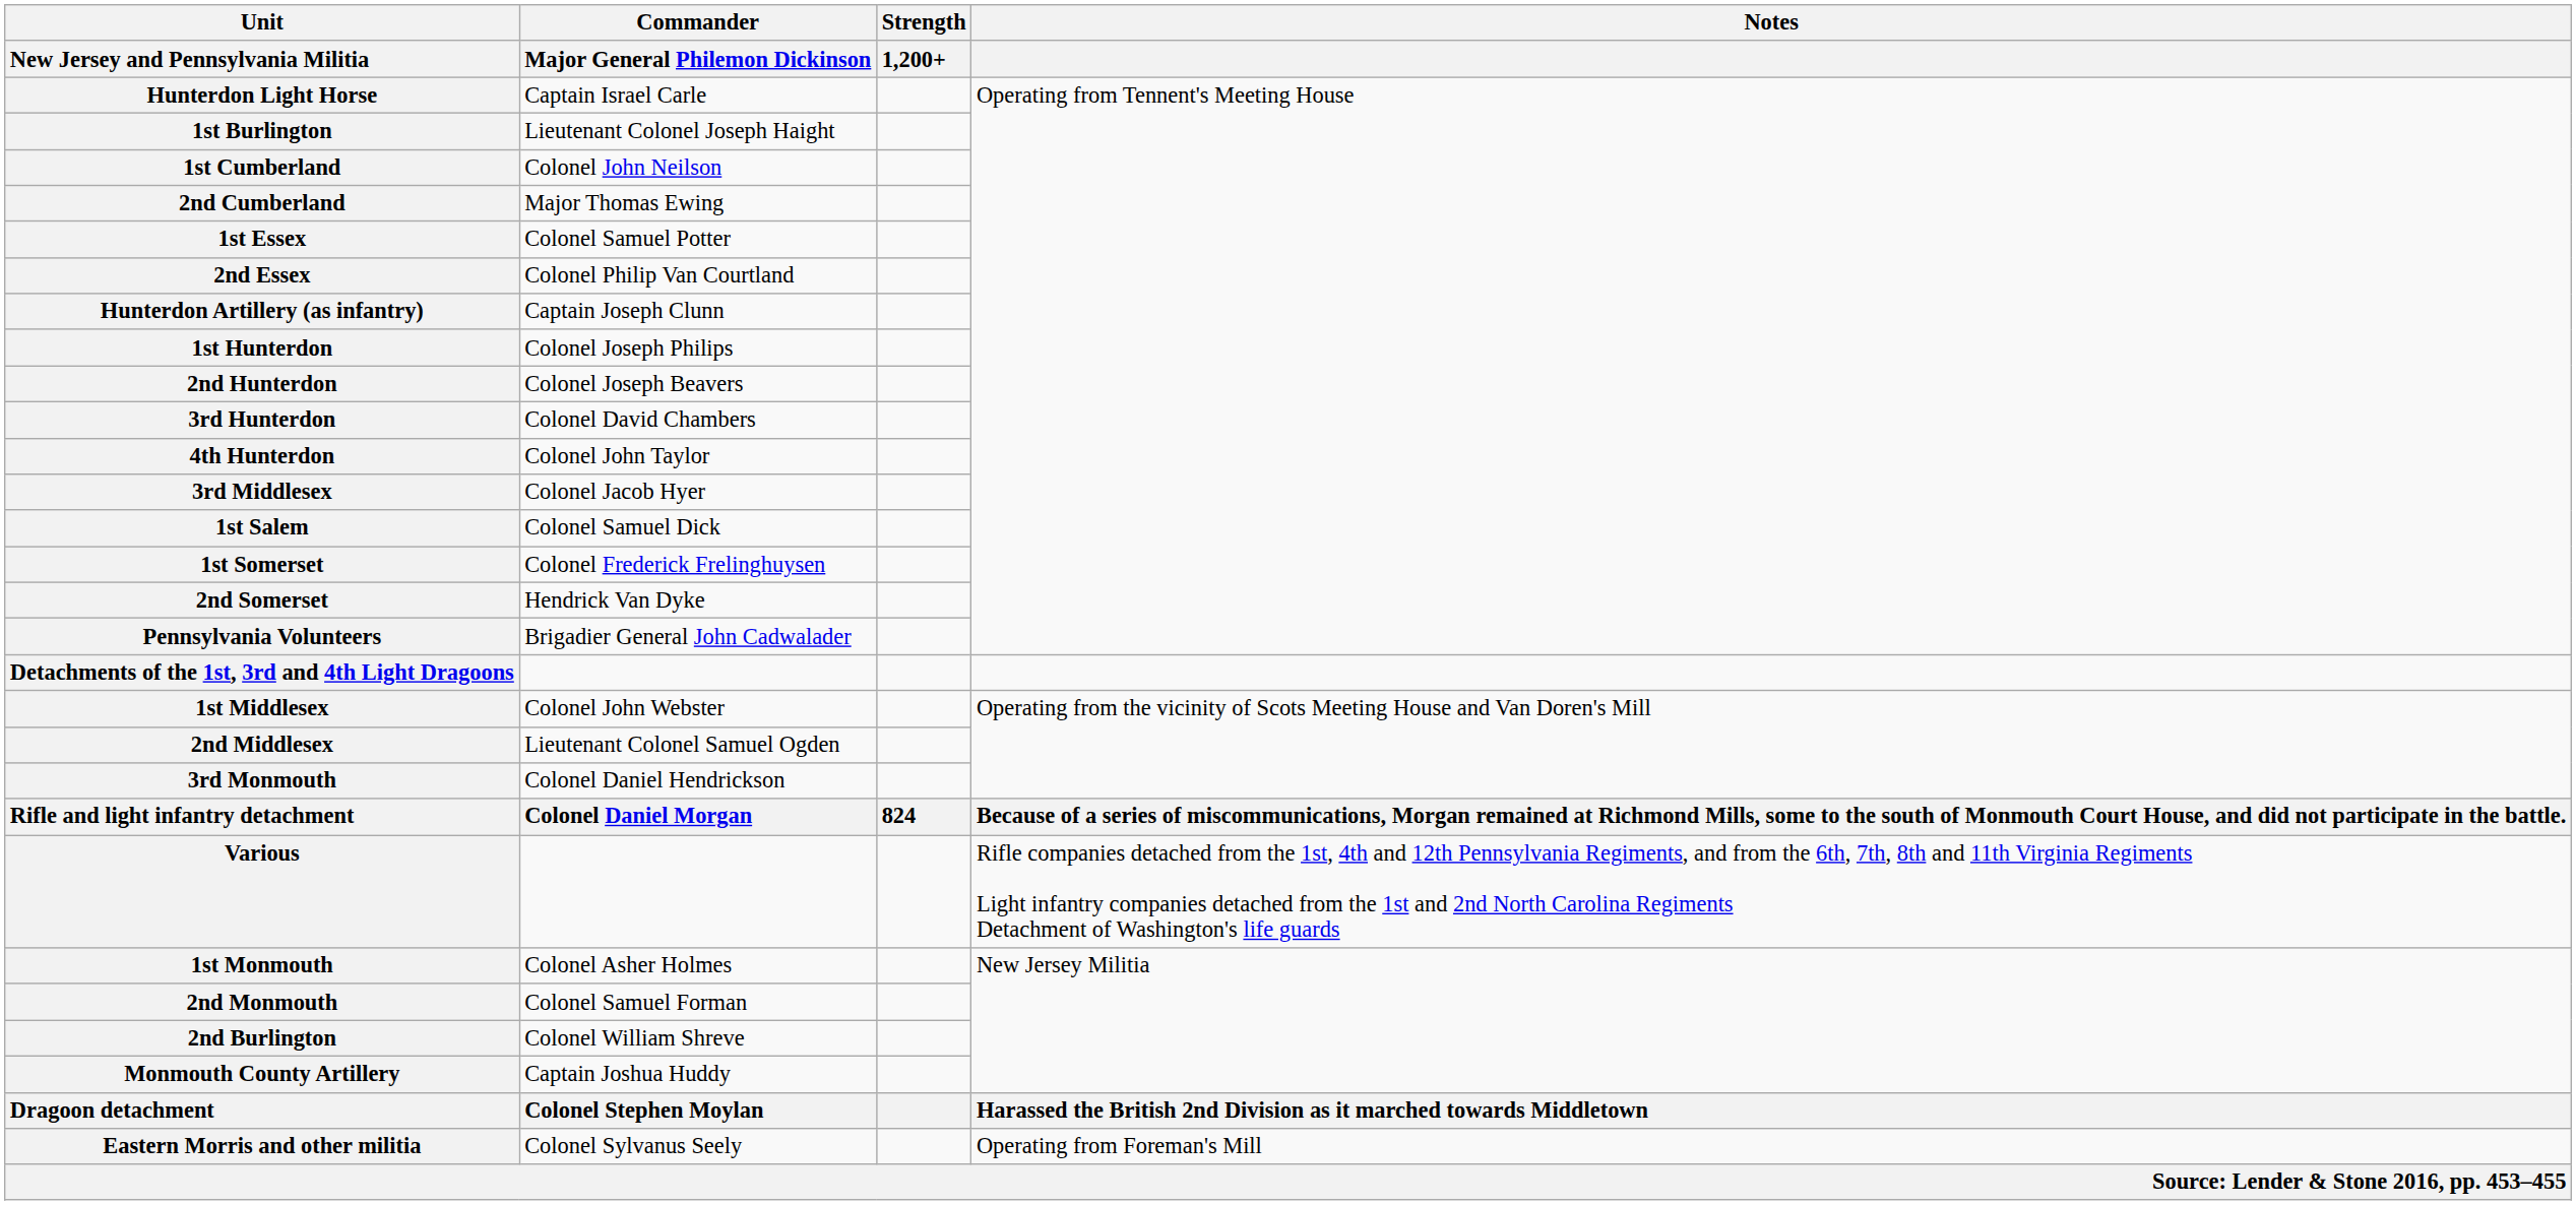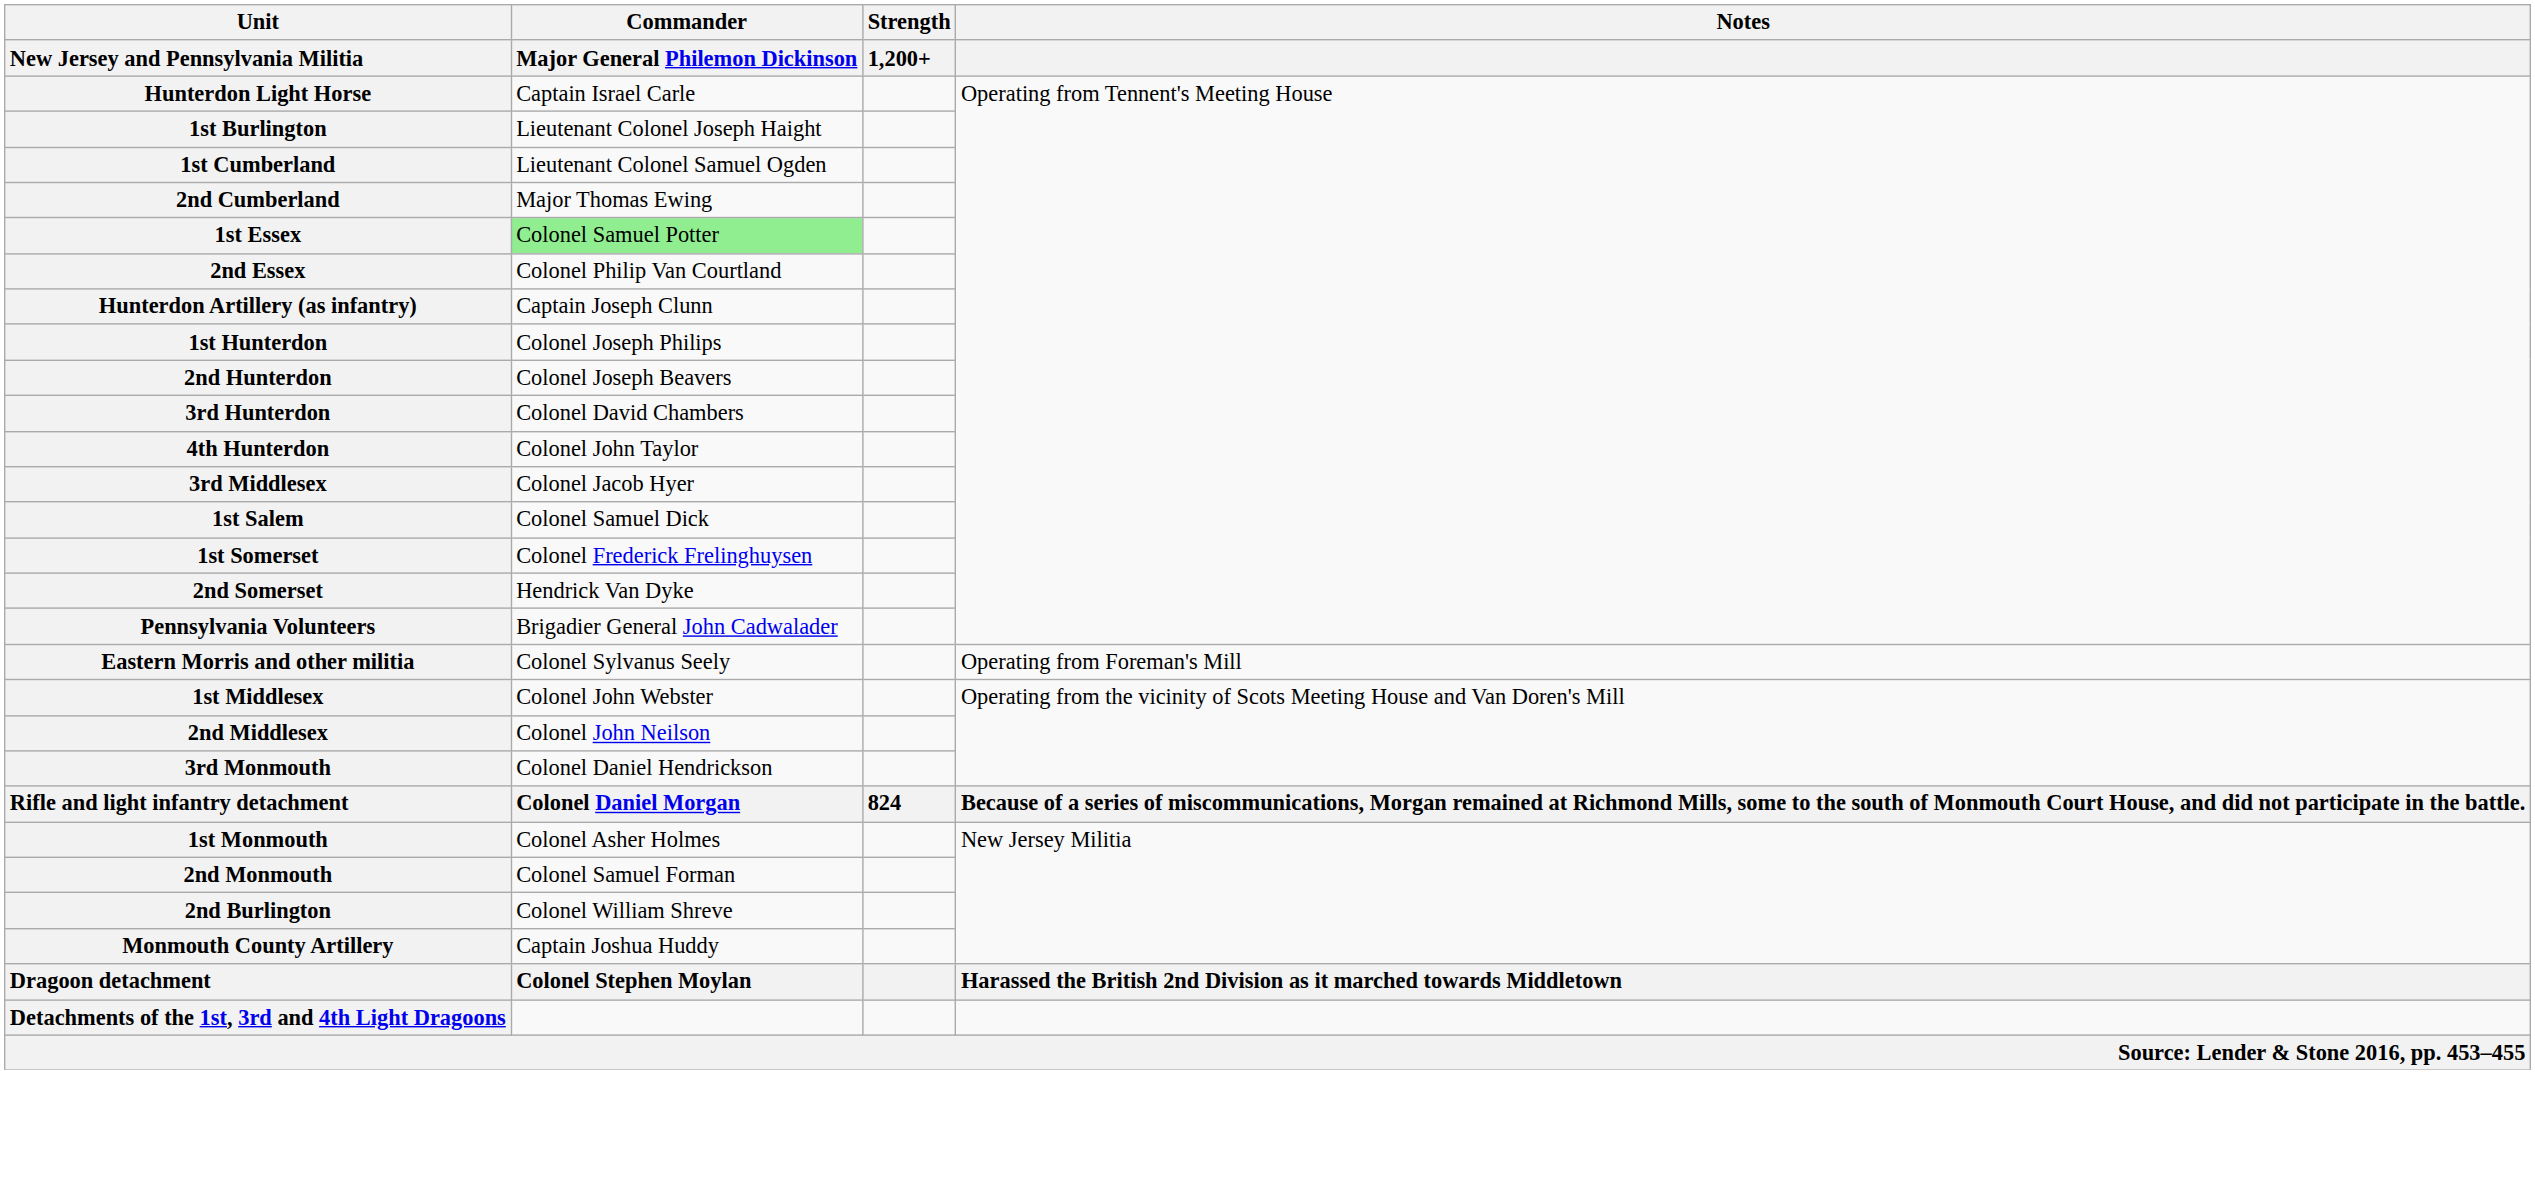1st Cumberland | Commander / Major General Philemon Dickinson: Colonel John Neilson -> Lieutenant Colonel Samuel Ogden
1st Essex | Commander / Major General Philemon Dickinson: no background -> lightgreen background
rows swapped: Eastern Morris and other militia <-> Detachments of the 1st, 3rd and 4th Light Dragoons
2nd Middlesex | Commander / Major General Philemon Dickinson: Lieutenant Colonel Samuel Ogden -> Colonel John Neilson
- row: Various | Rifle companies detached from the 1st, 4th and 12th Pennsylvania Regiments, and from the 6th, 7th, 8th and 11th Virginia Regiments Light infantry companies detached from the 1st and 2nd North Carolina Regiments Detachment of Washington's life guards
